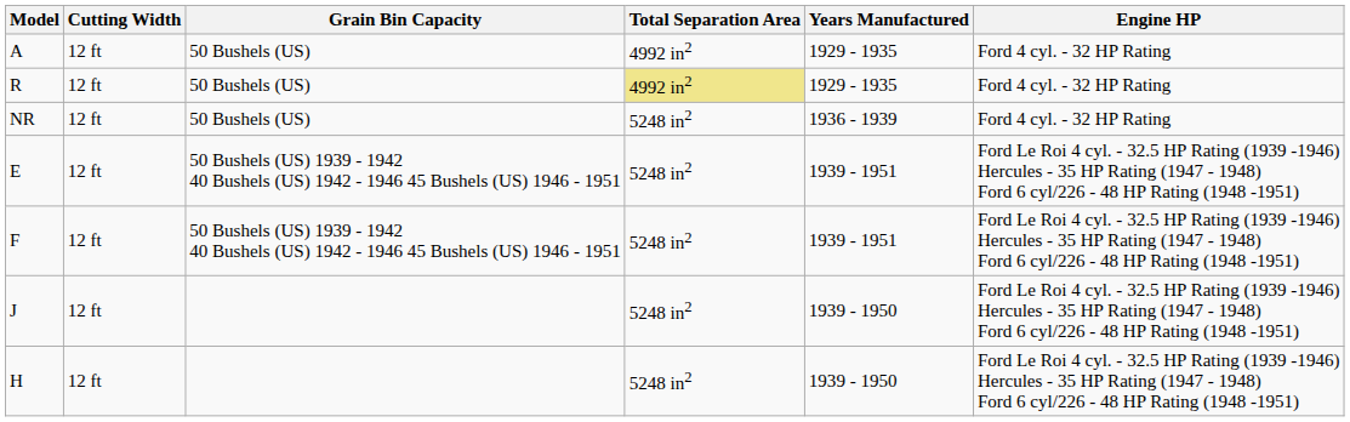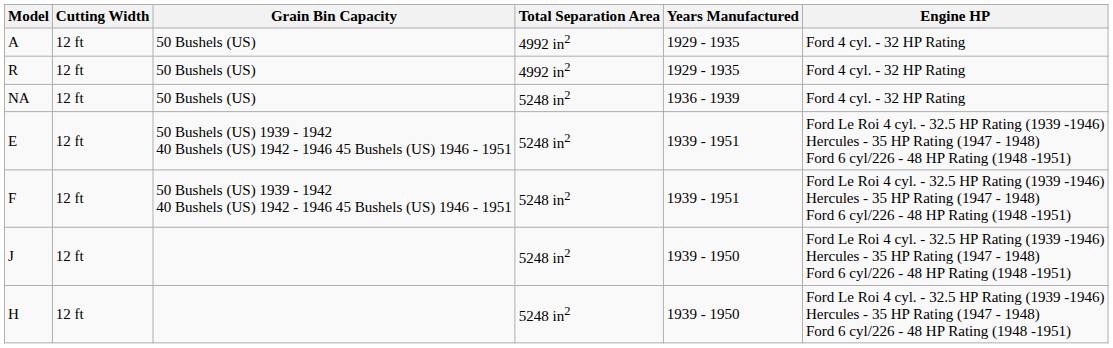R | Total Separation Area: khaki background -> no background
+ row: NA | 12 ft | 50 Bushels (US) | 5248 in2 | 1936 - 1939 | Ford 4 cyl. - 32 HP Rating
- row: NR | 12 ft | 50 Bushels (US) | 5248 in2 | 1936 - 1939 | Ford 4 cyl. - 32 HP Rating
